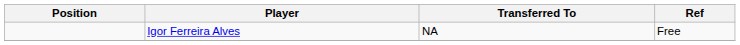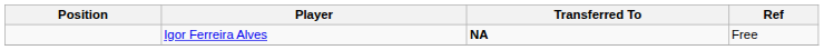Igor Ferreira Alves | Transferred To: normal -> bold
